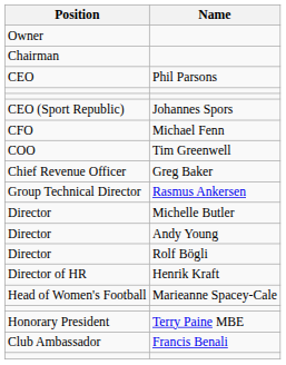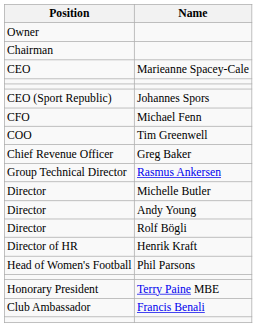row 4 | Name: Phil Parsons -> Marieanne Spacey-Cale
row 16 | Name: Marieanne Spacey-Cale -> Phil Parsons
